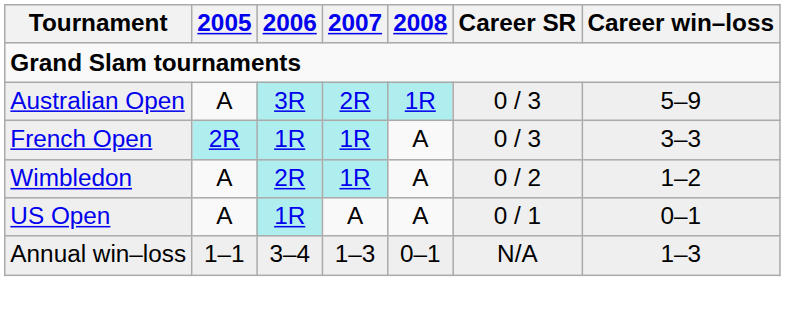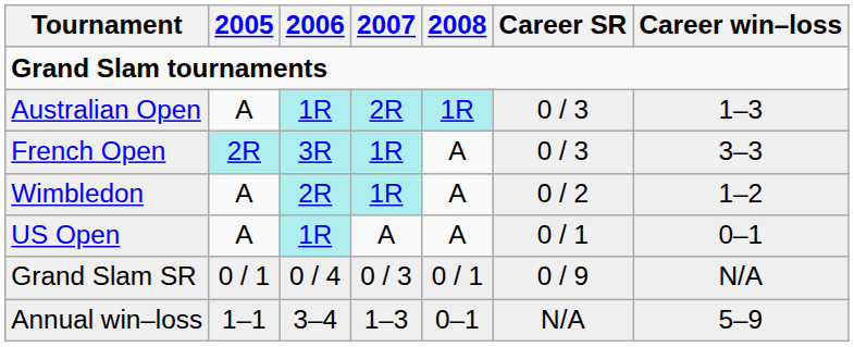Australian Open | 2006: 3R -> 1R
Australian Open | Career win–loss: 5–9 -> 1–3
French Open | 2006: 1R -> 3R
+ row: Grand Slam SR | 0 / 1 | 0 / 4 | 0 / 3 | 0 / 1 | 0 / 9 | N/A
Annual win–loss | Career win–loss: 1–3 -> 5–9
